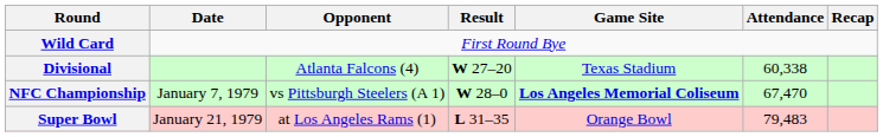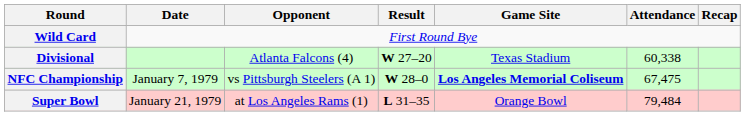NFC Championship | Attendance: 67,470 -> 67,475
Super Bowl | Attendance: 79,483 -> 79,484
